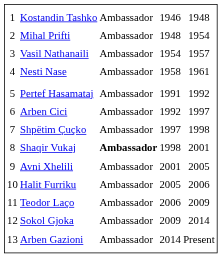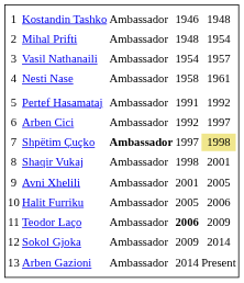Shpëtim Çuçko | column 3: normal -> bold
Shpëtim Çuçko | column 5: no background -> khaki background
Shaqir Vukaj | column 3: bold -> normal
Teodor Laço | column 4: normal -> bold
